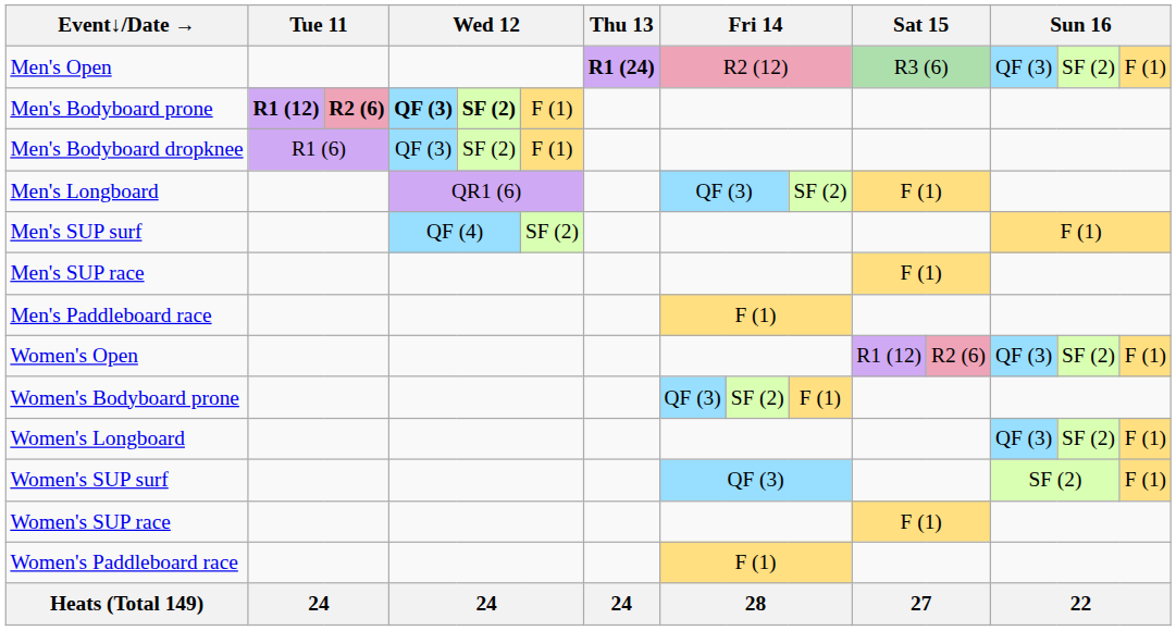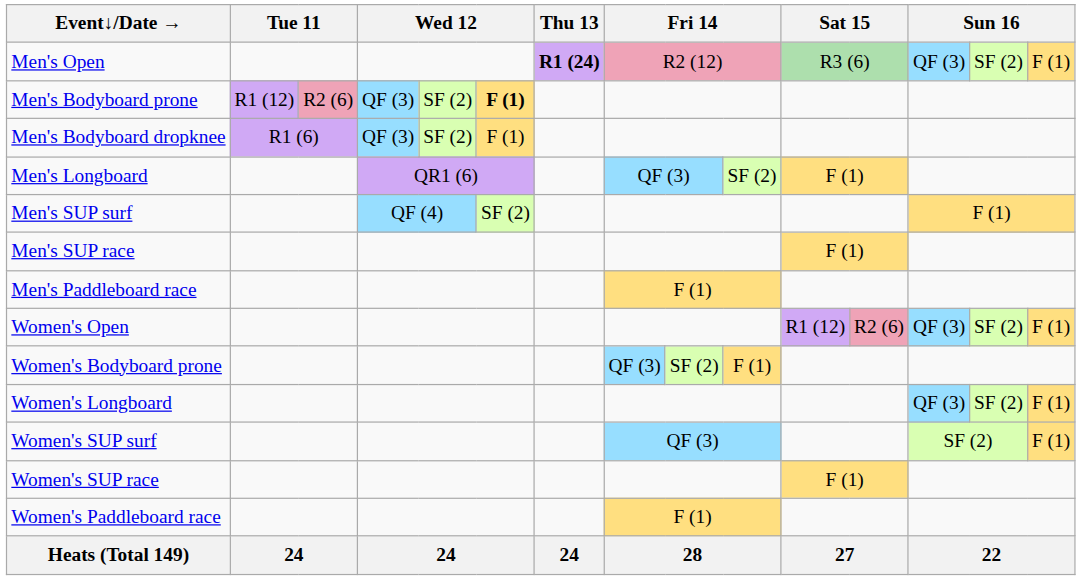Men's Bodyboard prone | column 2: bold -> normal
Men's Bodyboard prone | column 3: bold -> normal
Men's Bodyboard prone | column 4: bold -> normal
Men's Bodyboard prone | column 5: bold -> normal
Men's Bodyboard prone | column 6: normal -> bold
